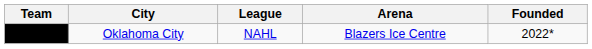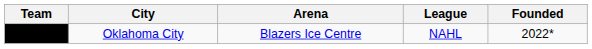columns swapped: League <-> Arena
